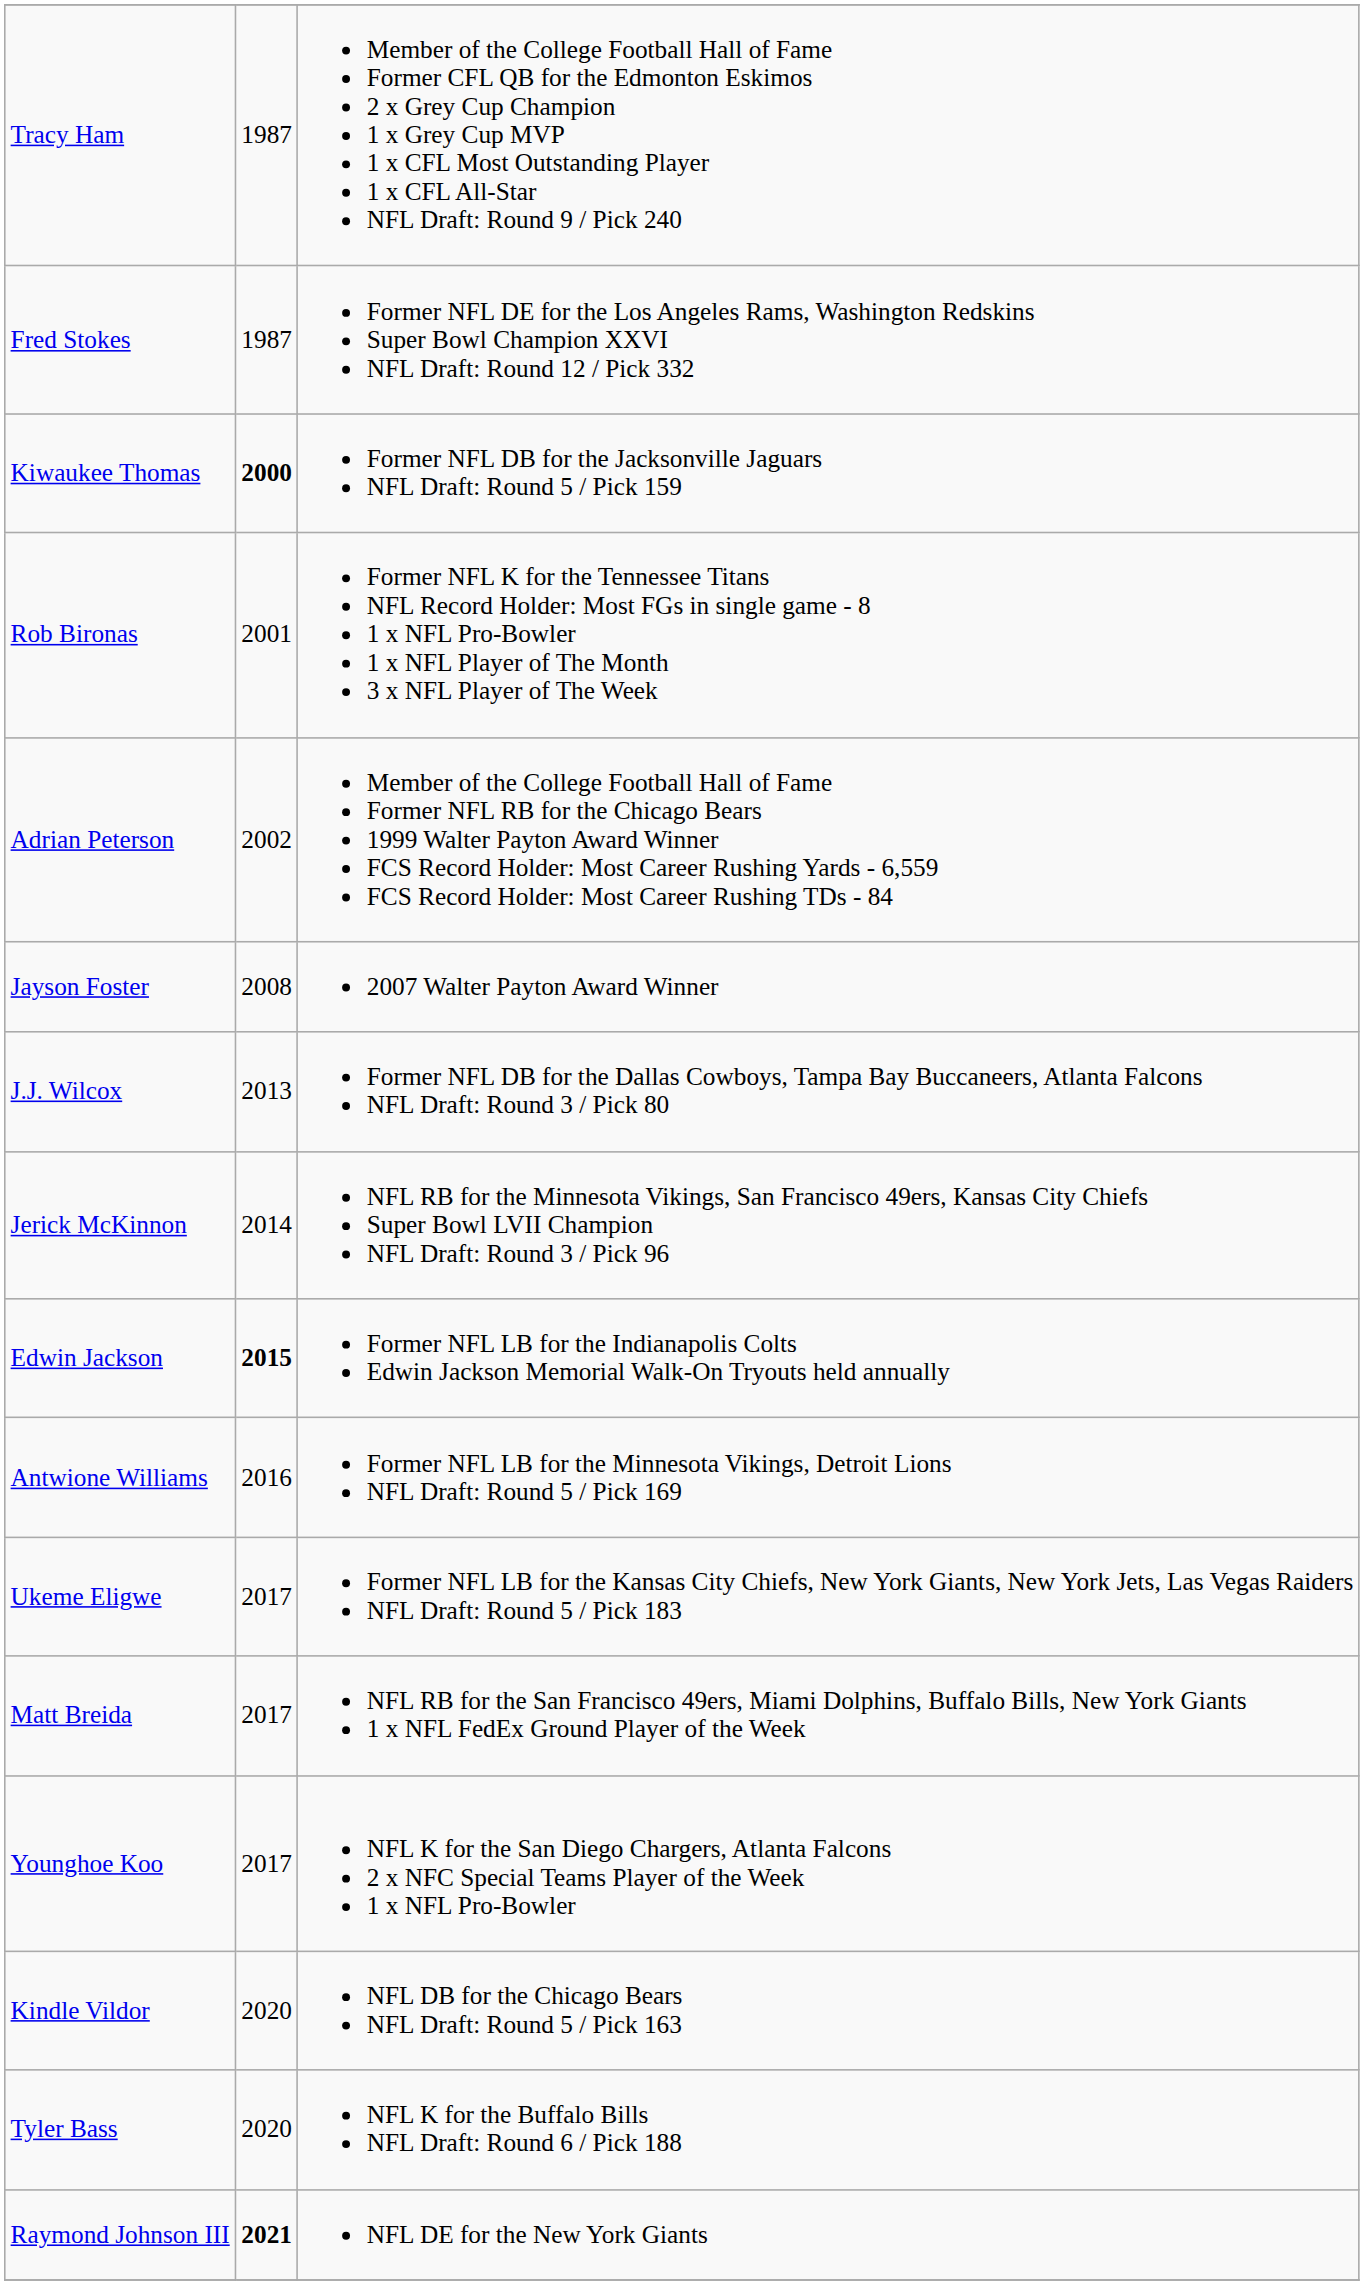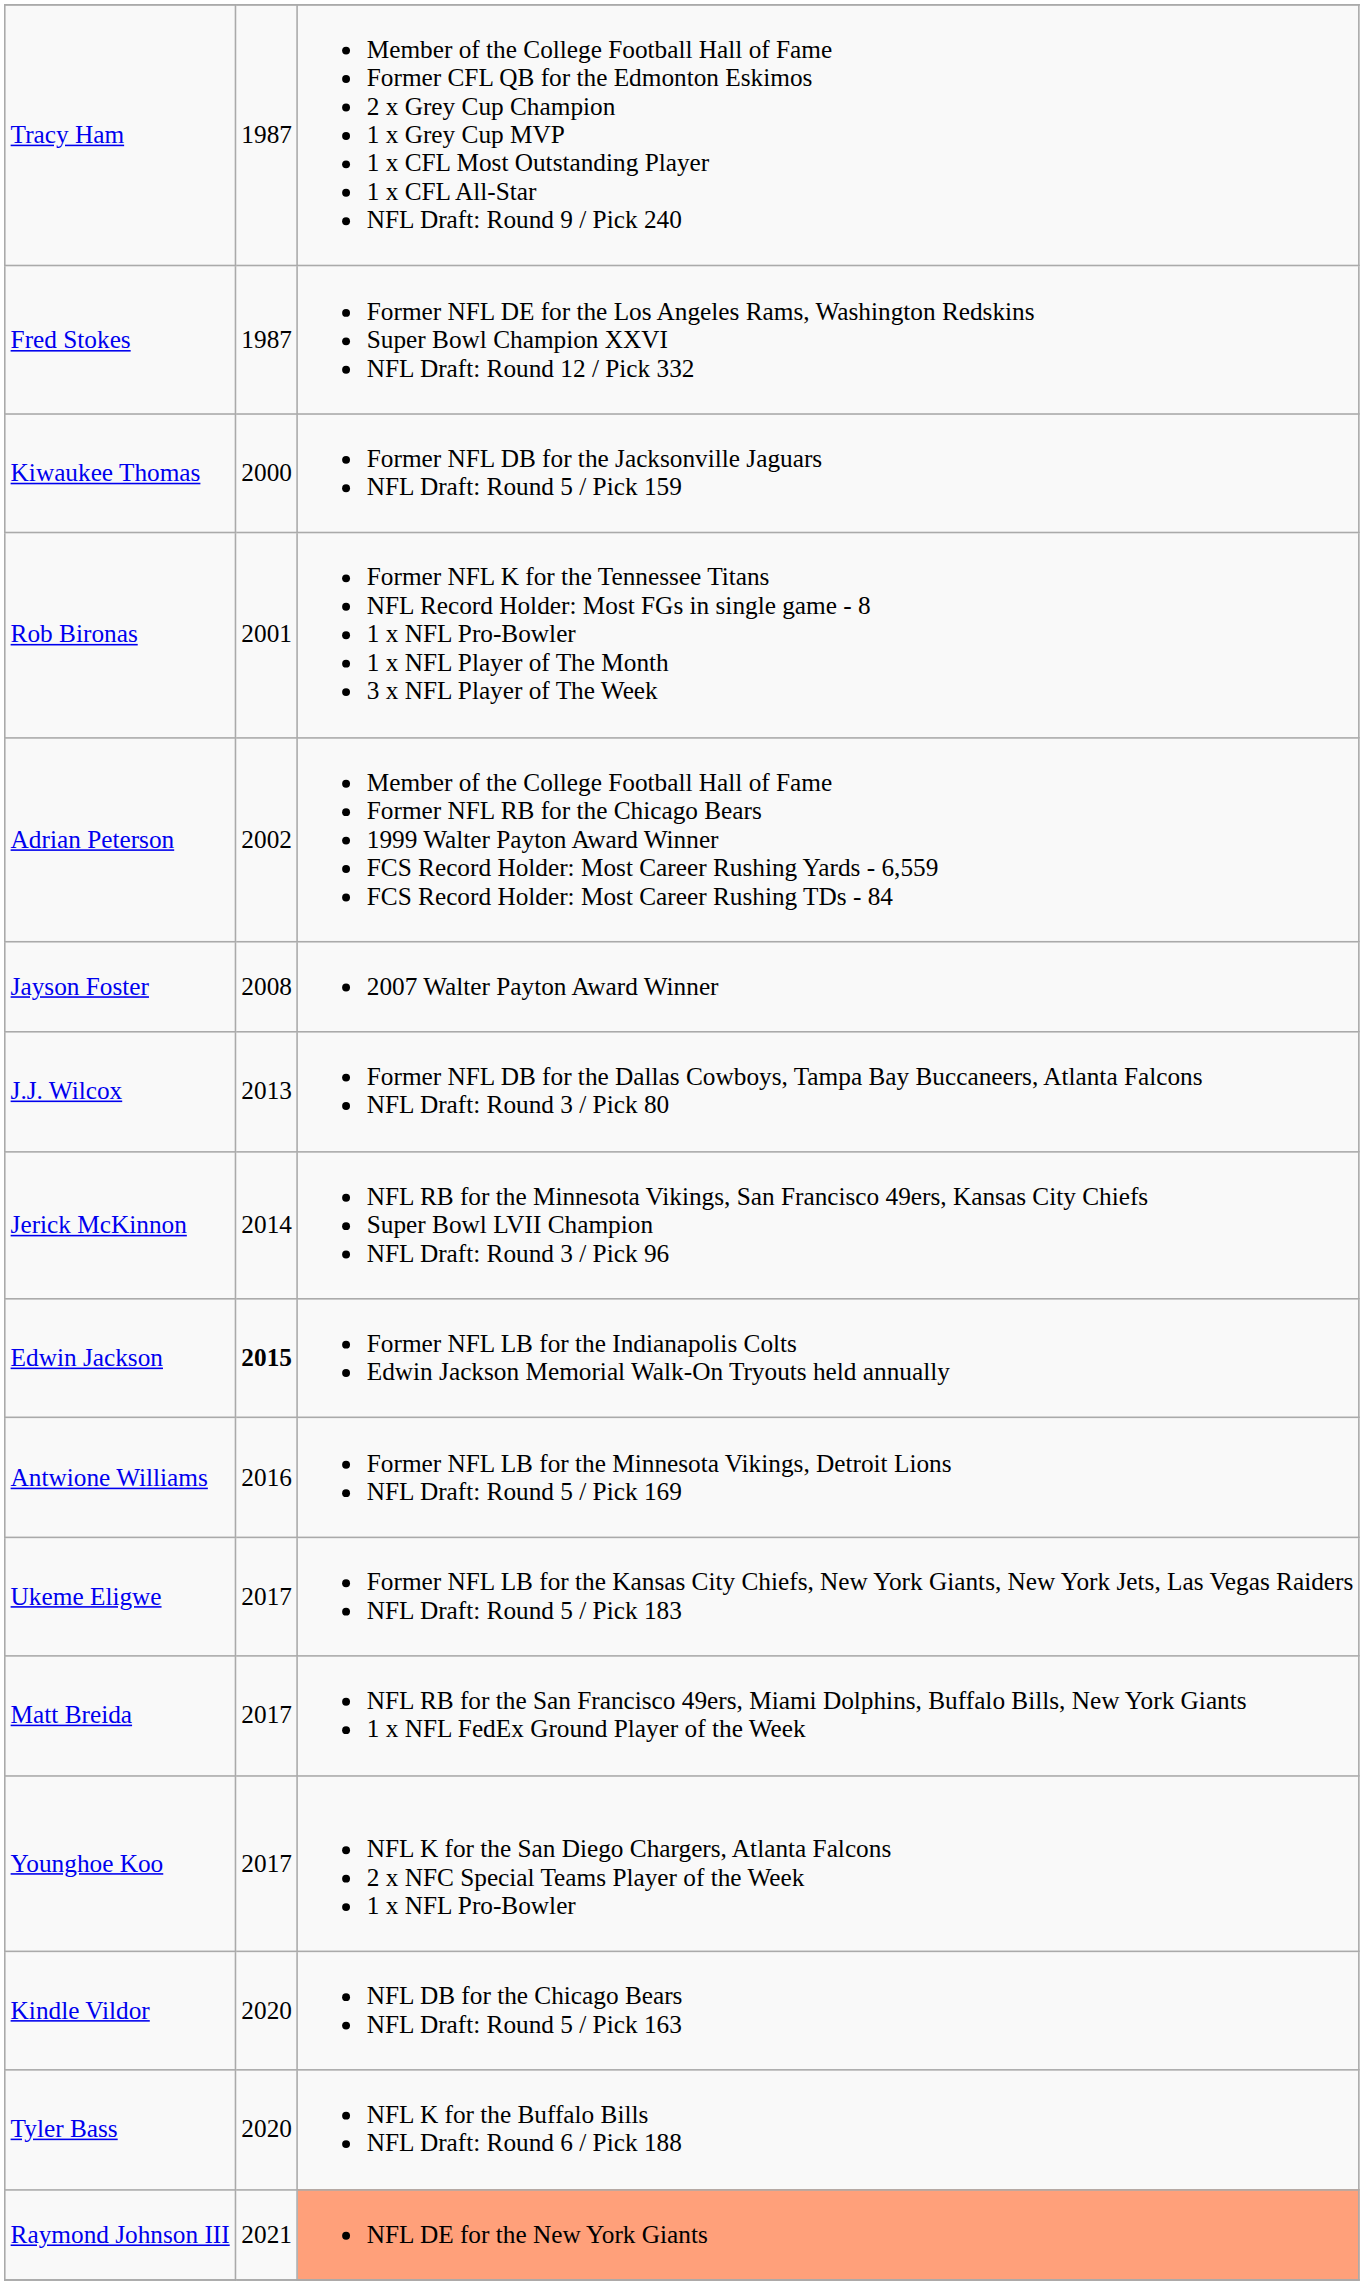Kiwaukee Thomas | column 2: bold -> normal
Raymond Johnson III | column 2: bold -> normal
Raymond Johnson III | column 3: no background -> lightsalmon background
